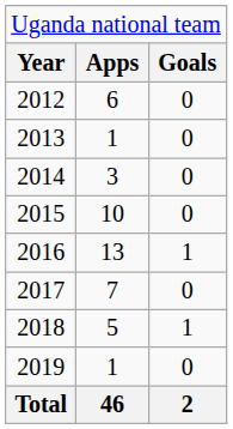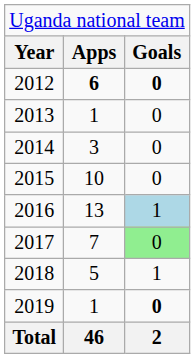2012 | column 2: normal -> bold
2012 | column 3: normal -> bold
2016 | column 3: no background -> lightblue background
2017 | column 3: no background -> lightgreen background
2019 | column 3: normal -> bold
